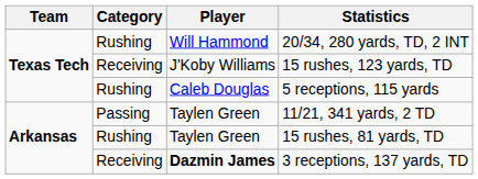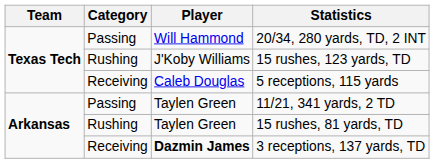20/34, 280 yards, TD, 2 INT | Category: Rushing -> Passing
15 rushes, 123 yards, TD | Category: Receiving -> Rushing
5 receptions, 115 yards | Category: Rushing -> Receiving
